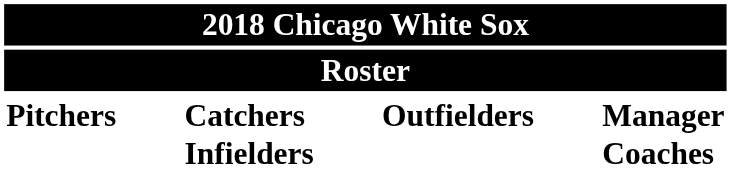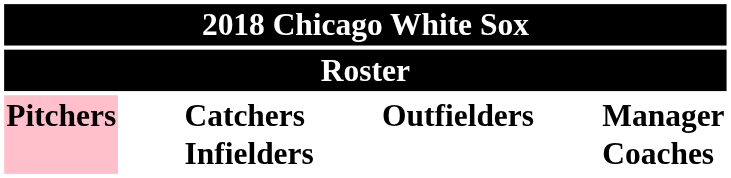Pitchers | column 1: no background -> pink background
